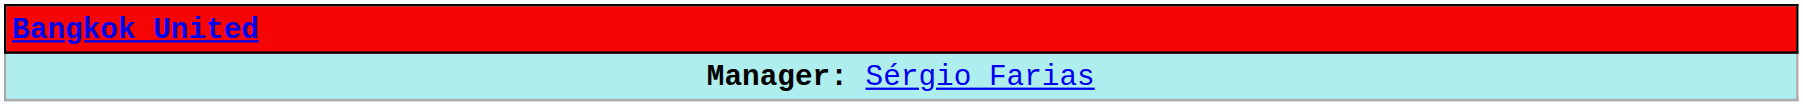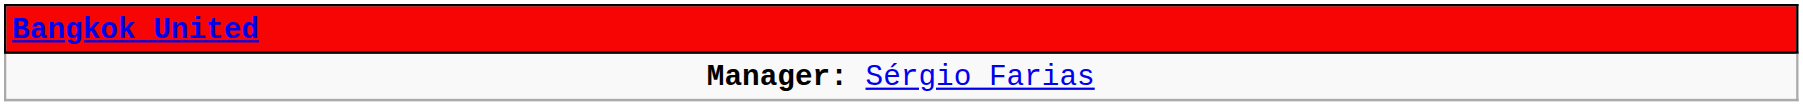Manager: Sérgio Farias | column 1: paleturquoise background -> no background
